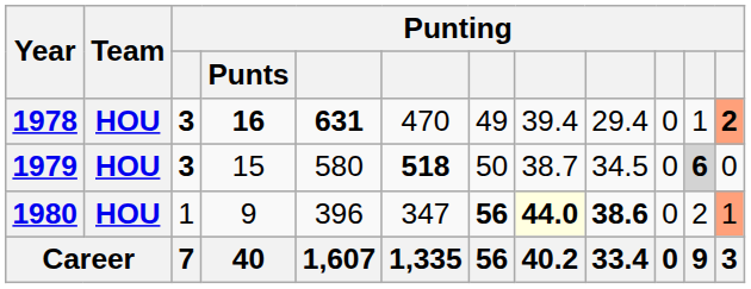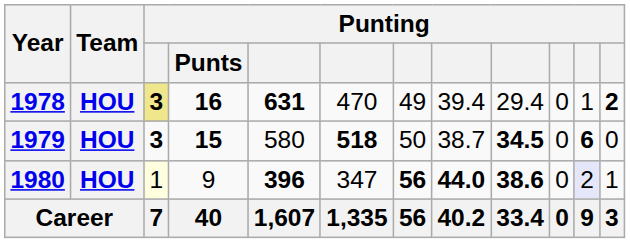1978 | column 3: no background -> khaki background
1978 | column 12: lightsalmon background -> no background
1979 | Punting / Punts: normal -> bold
1979 | column 9: normal -> bold
1979 | column 11: lightgrey background -> no background
1980 | column 3: no background -> lightyellow background
1980 | column 5: normal -> bold
1980 | column 8: lightyellow background -> no background
1980 | column 11: no background -> lavender background
1980 | column 12: lightsalmon background -> no background
